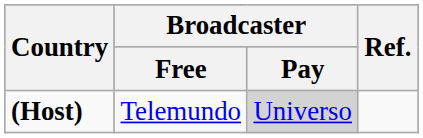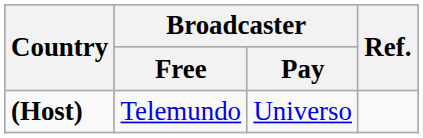(Host) | Broadcaster / Pay: lightgrey background -> no background
